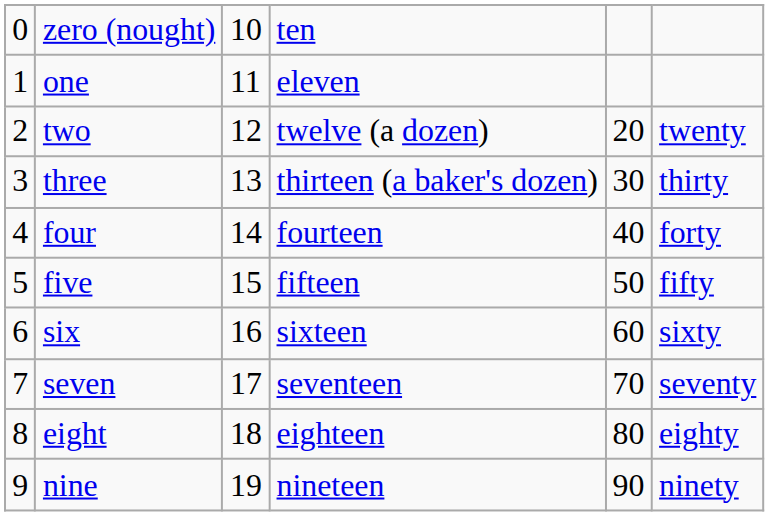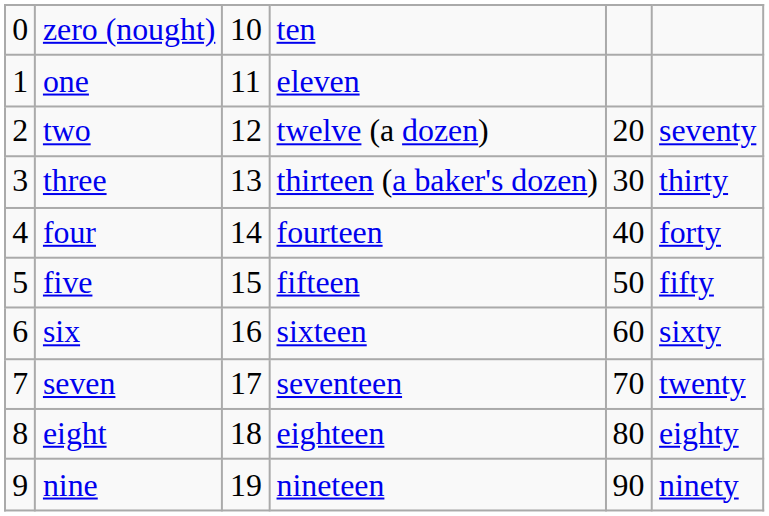two | column 6: twenty -> seventy
seven | column 6: seventy -> twenty
